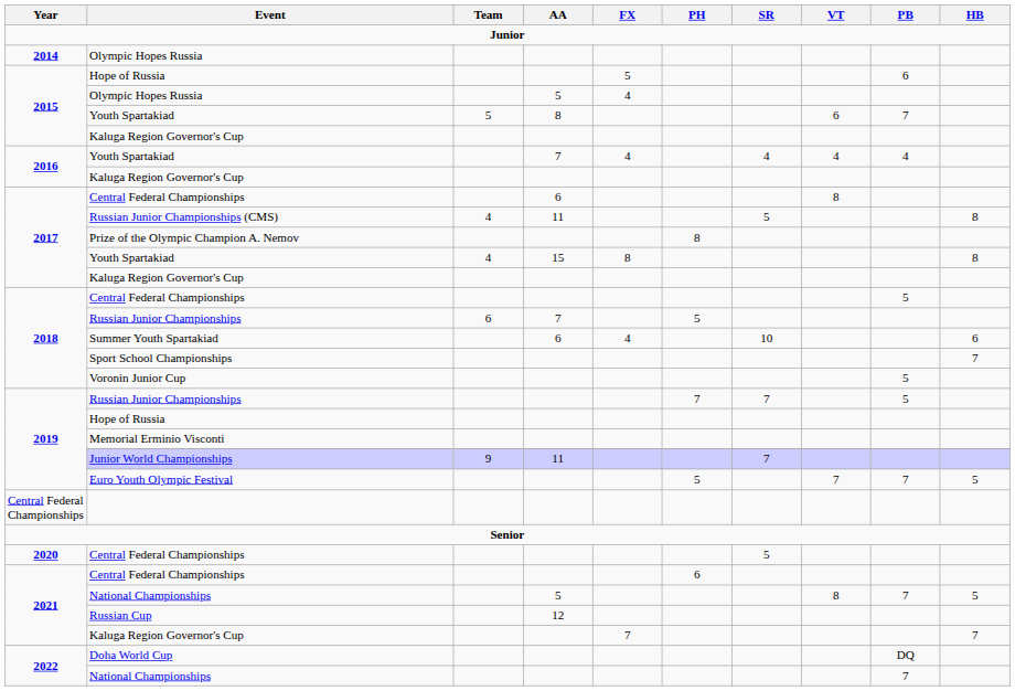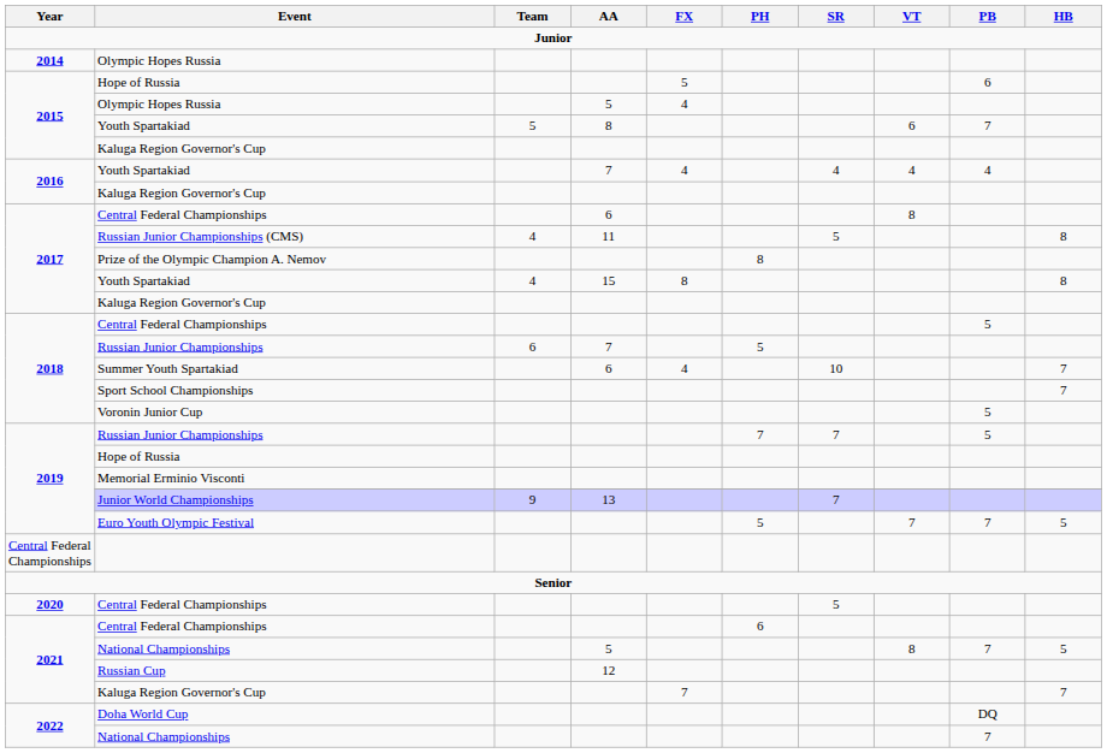Summer Youth Spartakiad | HB: 6 -> 7
Junior World Championships | AA: 11 -> 13
